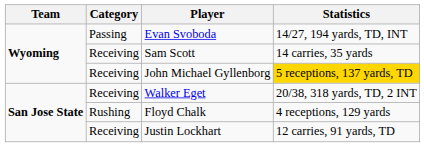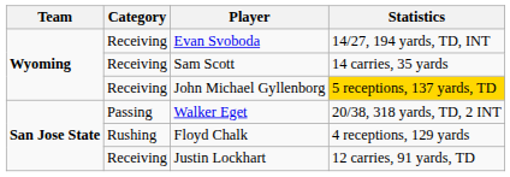Evan Svoboda | Category: Passing -> Receiving
Walker Eget | Category: Receiving -> Passing
